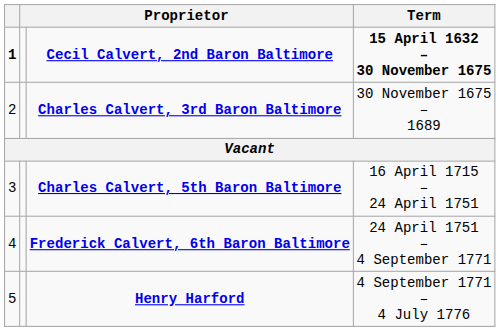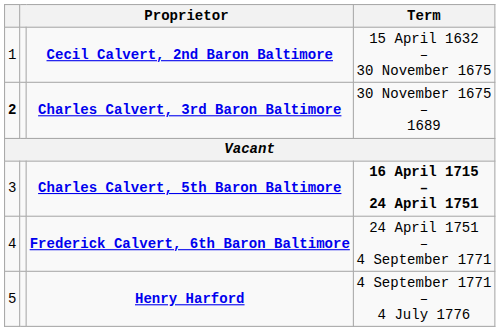Cecil Calvert, 2nd Baron Baltimore | column 1: bold -> normal
Cecil Calvert, 2nd Baron Baltimore | Term: bold -> normal
Charles Calvert, 3rd Baron Baltimore | column 1: normal -> bold
Charles Calvert, 5th Baron Baltimore | Term: normal -> bold
